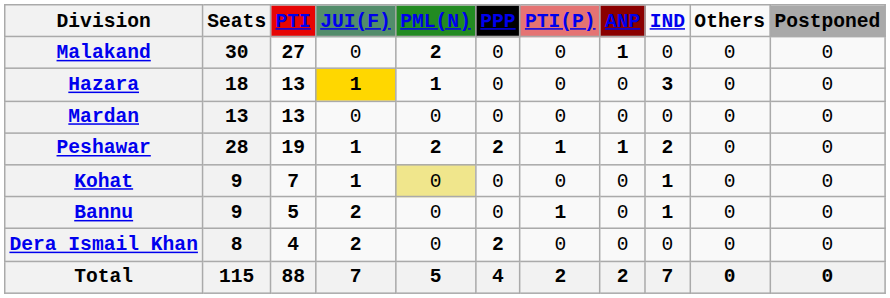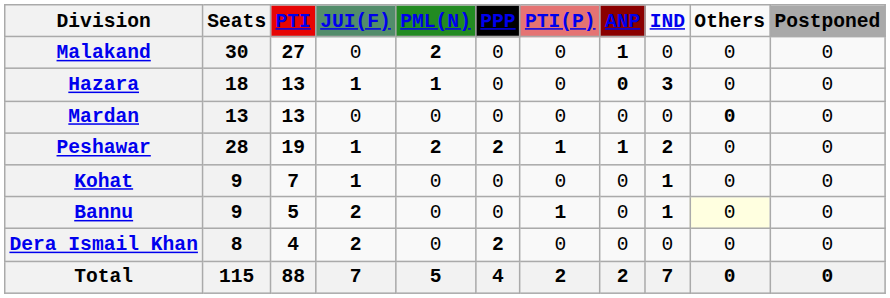Hazara | column 4: gold background -> no background
Hazara | column 8: normal -> bold
Mardan | column 10: normal -> bold
Kohat | column 5: khaki background -> no background
Bannu | column 10: no background -> lightyellow background
